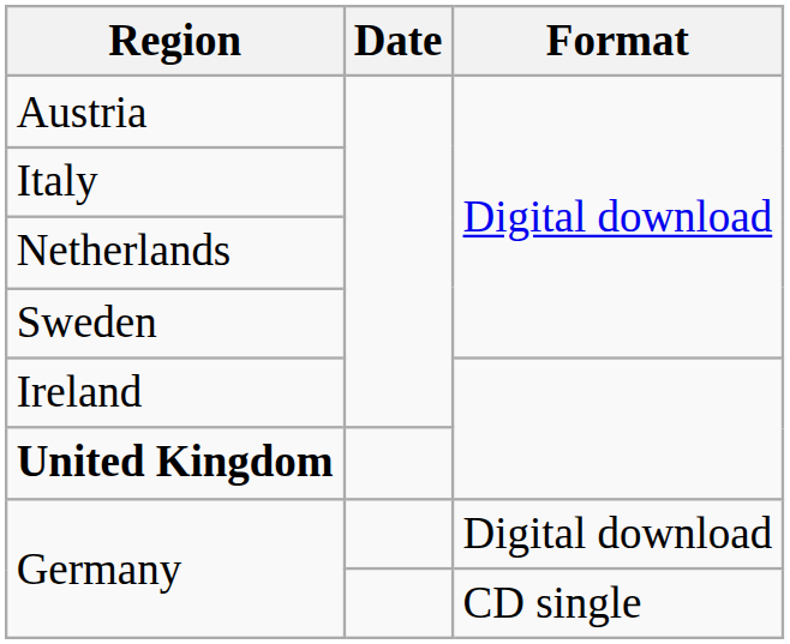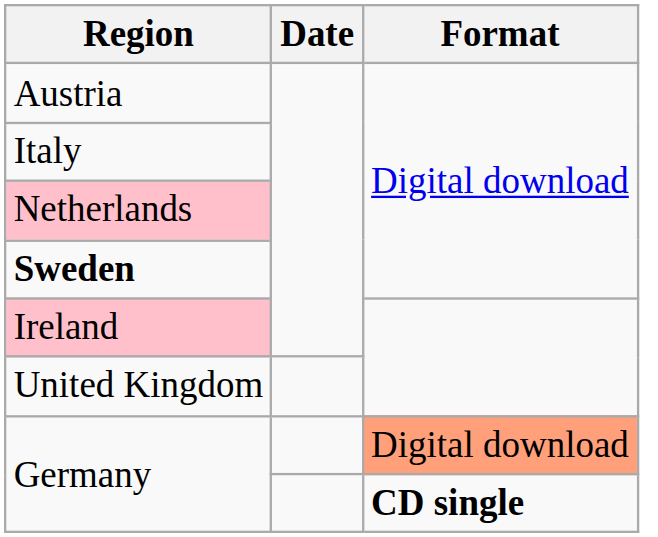Netherlands | Region: no background -> pink background
Sweden | Region: normal -> bold
Ireland | Region: no background -> pink background
United Kingdom | Region: bold -> normal
Germany / Digital download | Format: no background -> lightsalmon background
Germany / CD single | Format: normal -> bold
